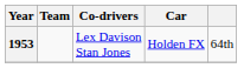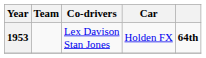1953 | column 5: normal -> bold
